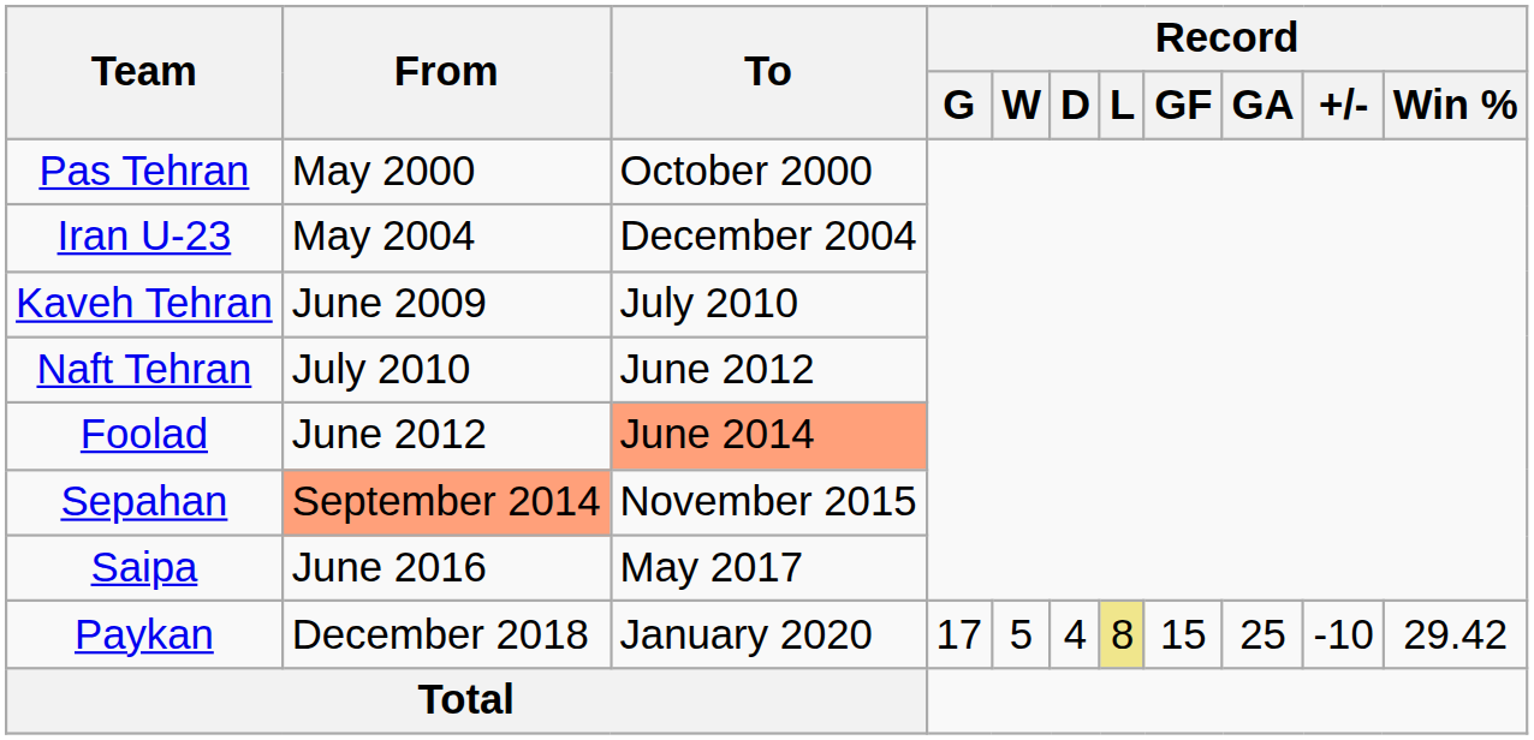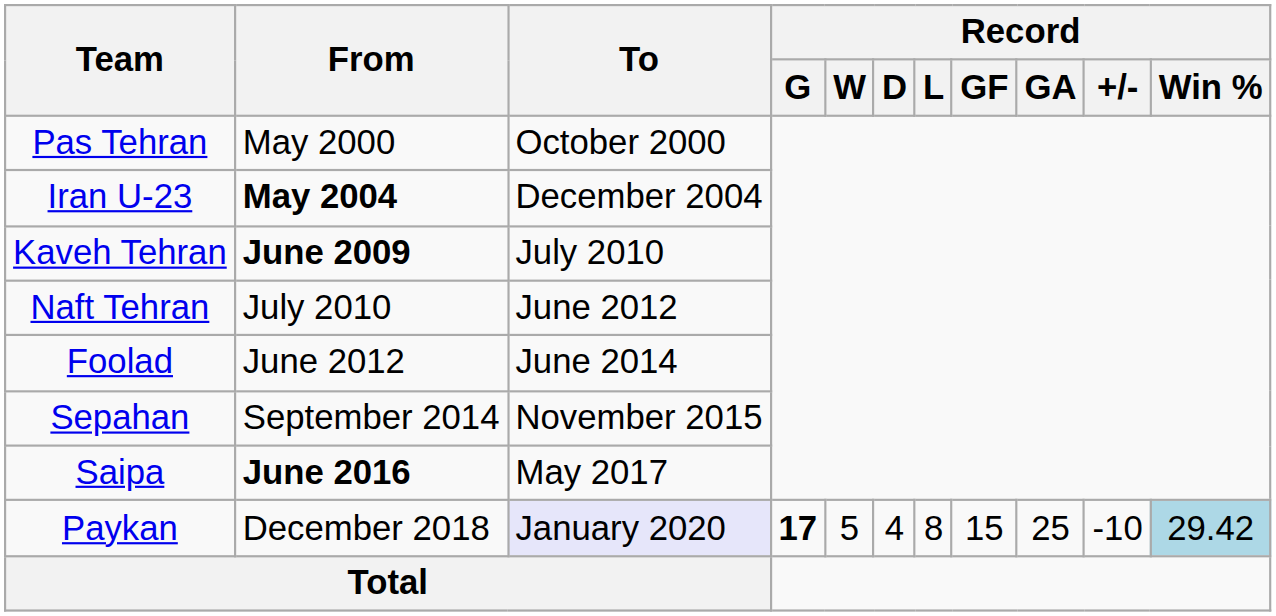Iran U-23 | From: normal -> bold
Kaveh Tehran | From: normal -> bold
Foolad | To: lightsalmon background -> no background
Sepahan | From: lightsalmon background -> no background
Saipa | From: normal -> bold
Paykan | To: no background -> lavender background
Paykan | Record / G: normal -> bold
Paykan | Record / L: khaki background -> no background
Paykan | Record / Win %: no background -> lightblue background
